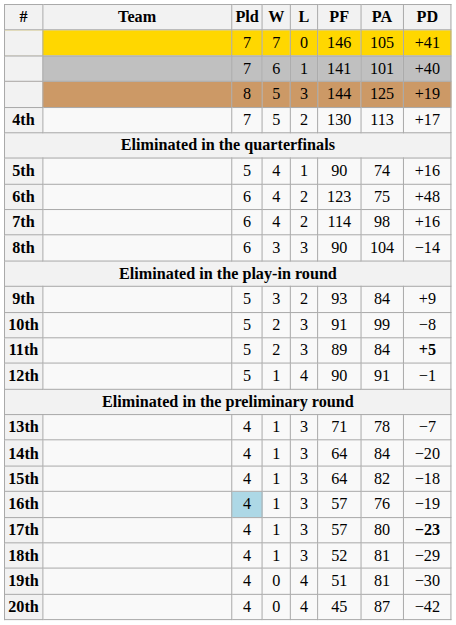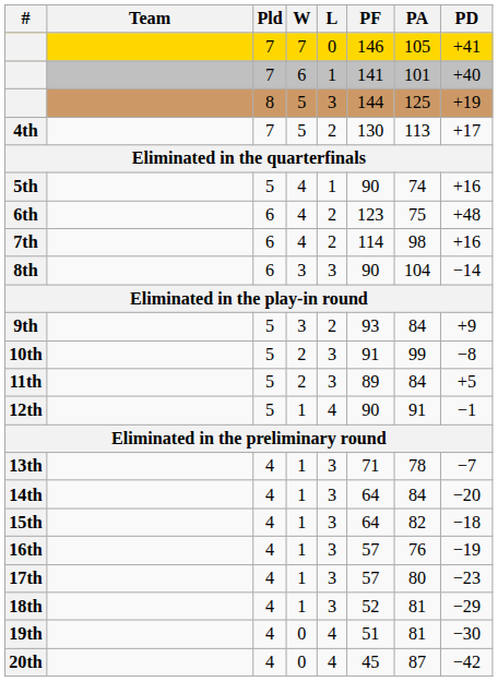11th | PD: bold -> normal
16th | Pld: lightblue background -> no background
17th | PD: bold -> normal
